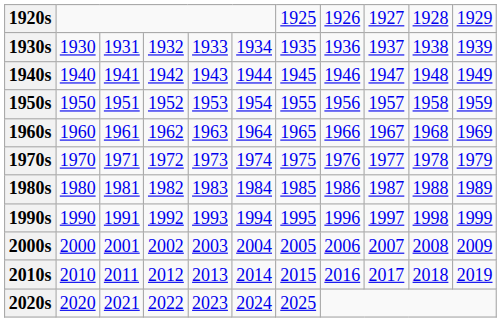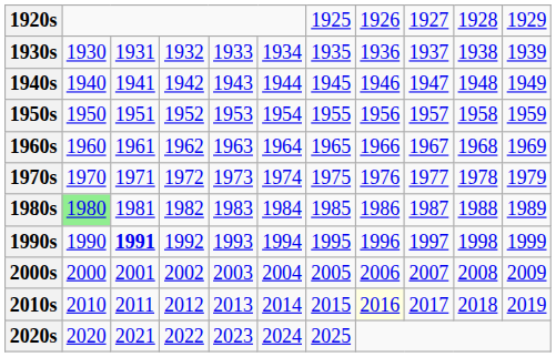1980s | column 2: no background -> lightgreen background
1990s | column 3: normal -> bold
2010s | column 8: no background -> lightyellow background
